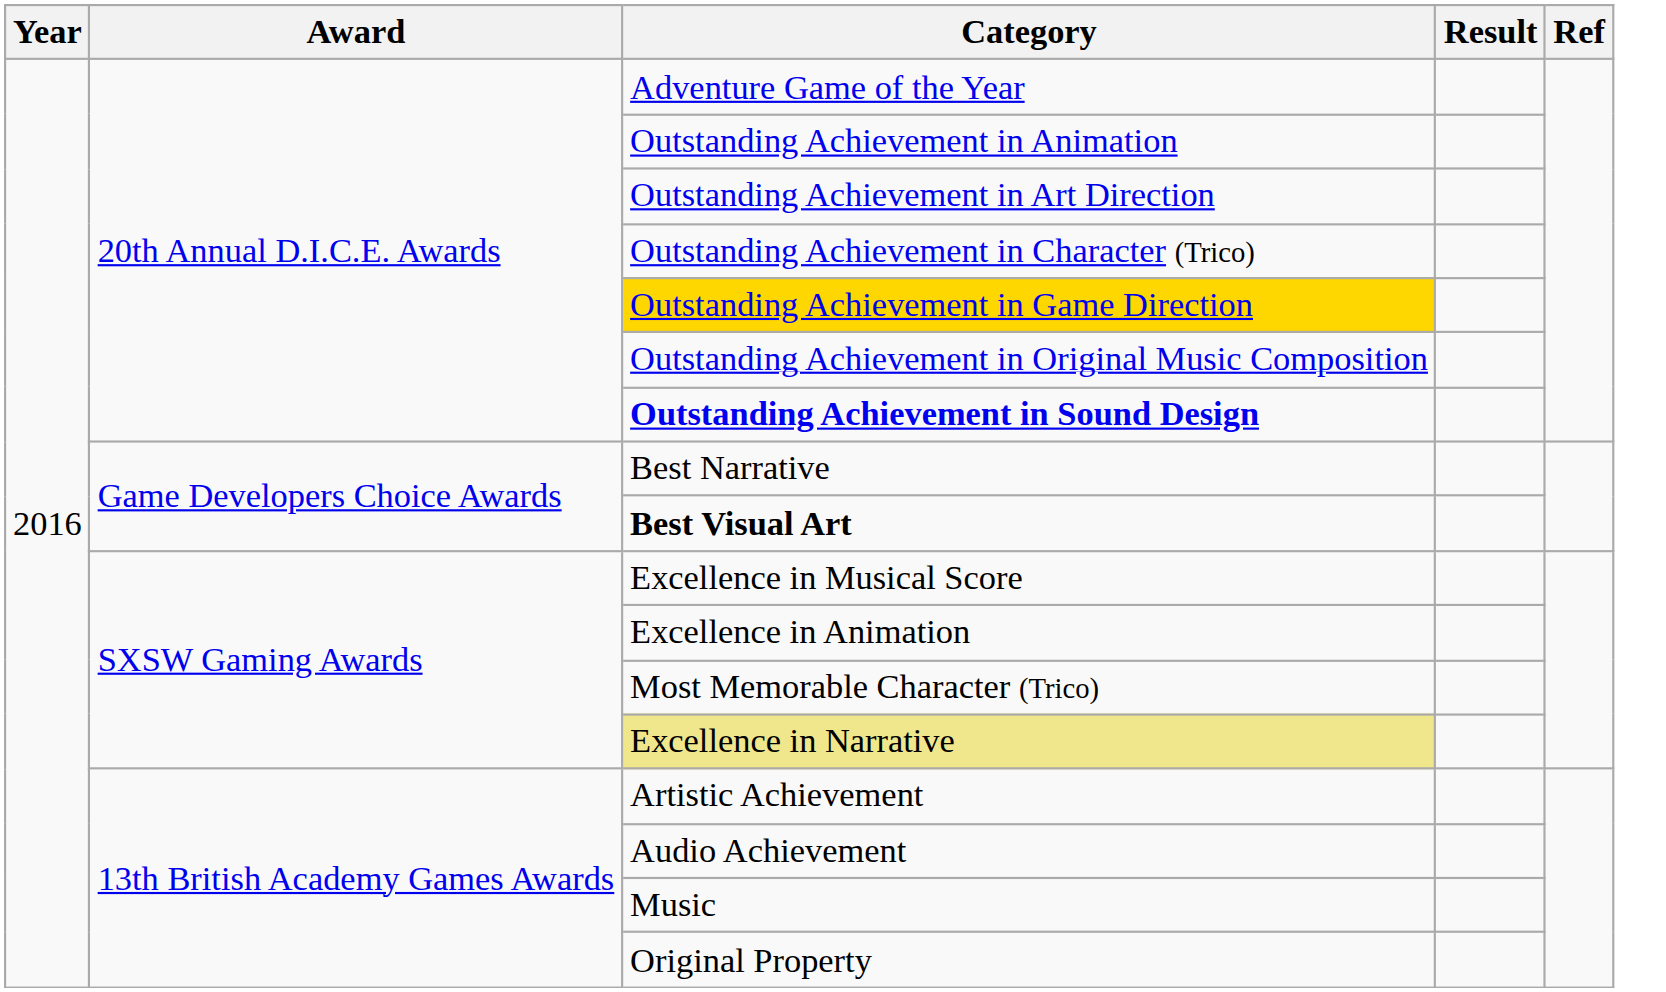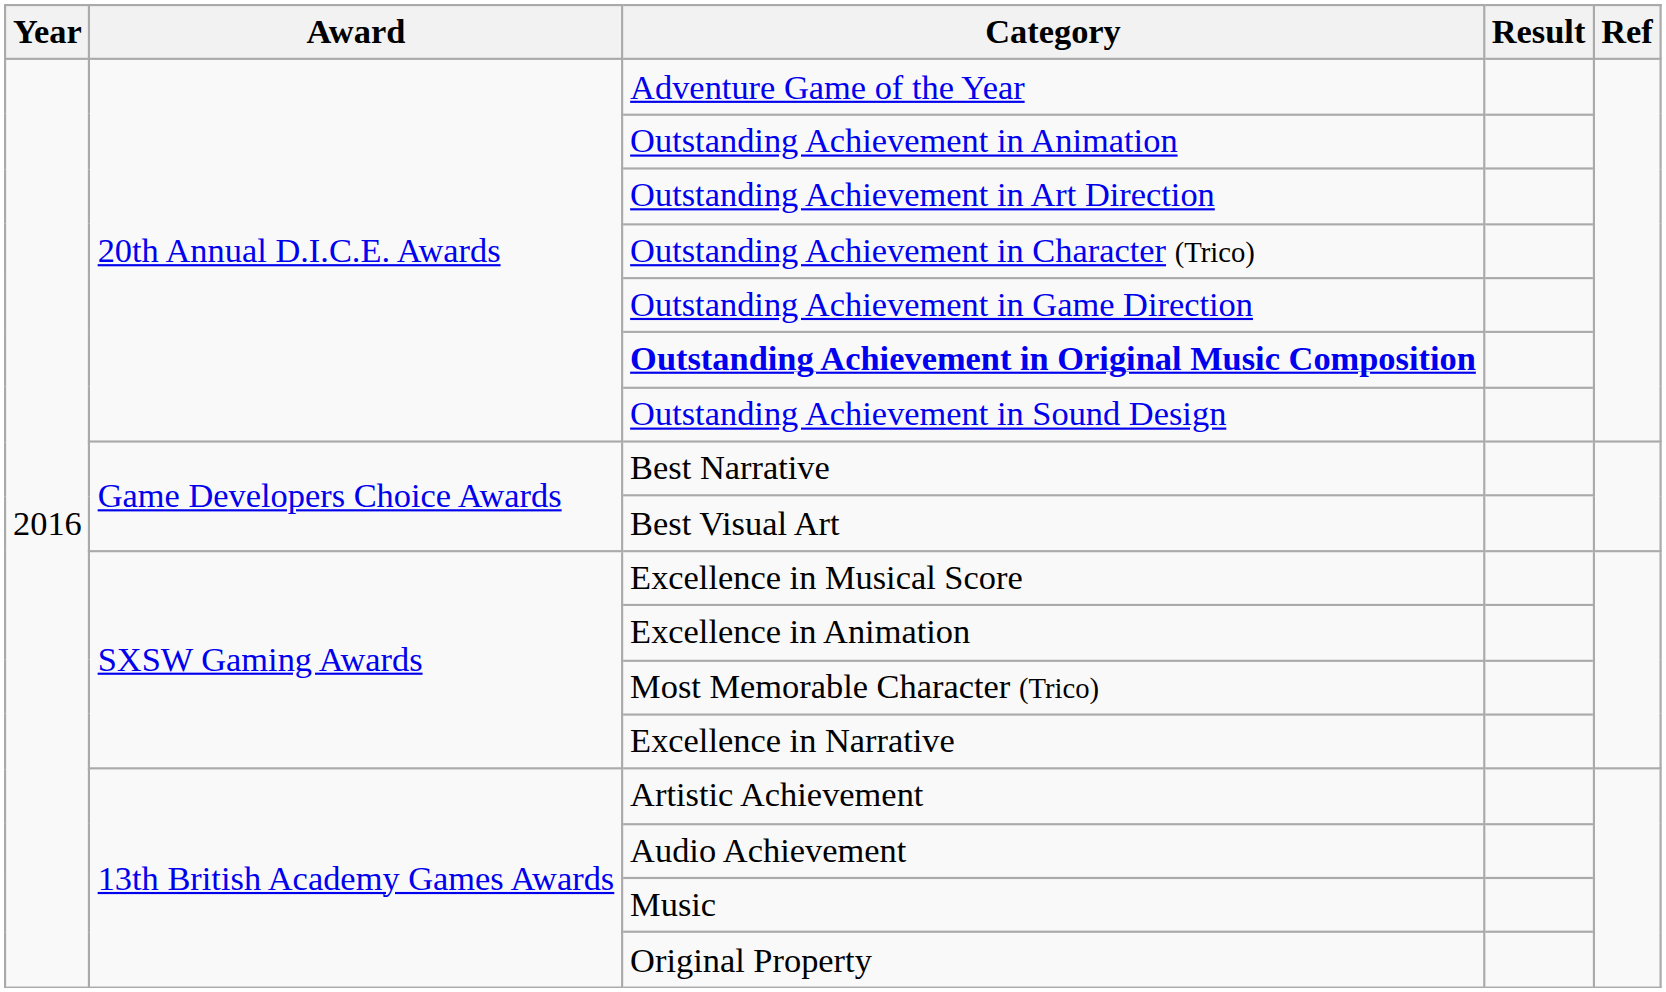Outstanding Achievement in Game Direction | Category: gold background -> no background
Outstanding Achievement in Original Music Composition | Category: normal -> bold
Outstanding Achievement in Sound Design | Category: bold -> normal
Best Visual Art | Category: bold -> normal
Excellence in Narrative | Category: khaki background -> no background
